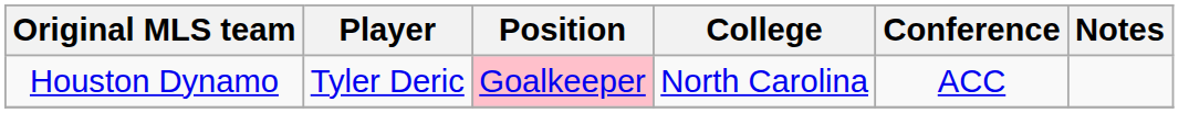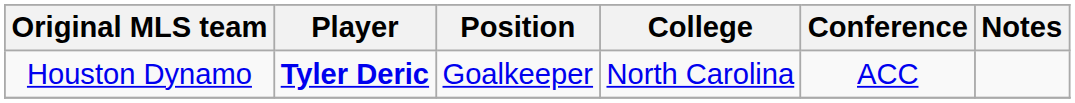Houston Dynamo | Player: normal -> bold
Houston Dynamo | Position: pink background -> no background
